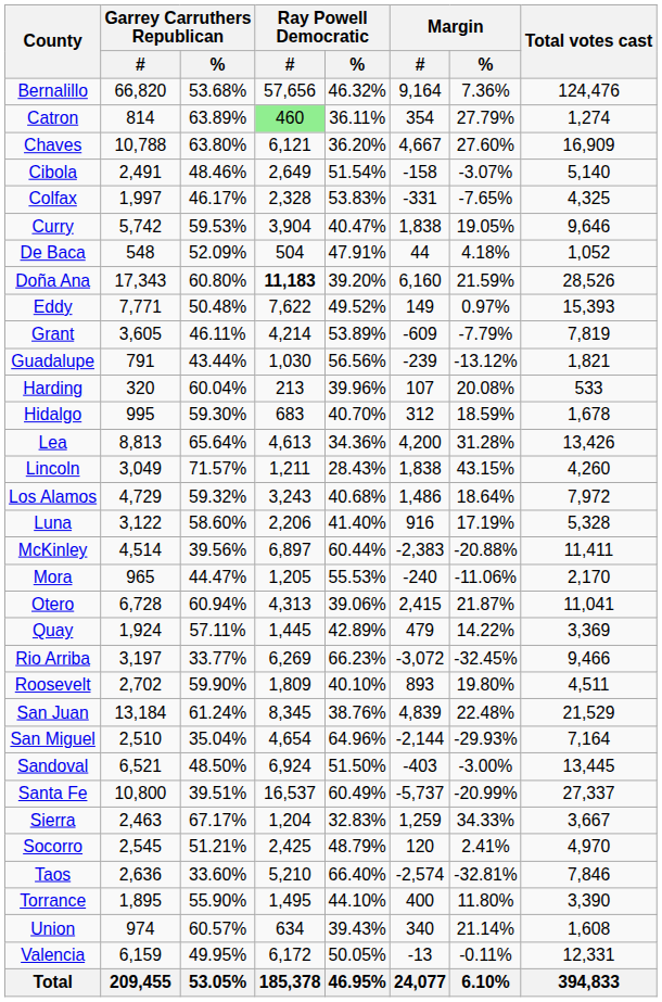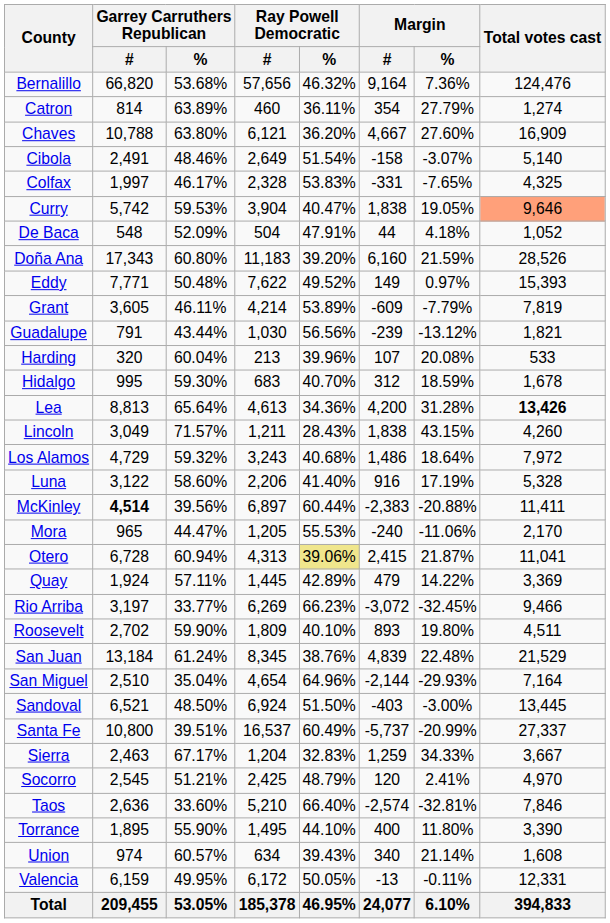Catron | Ray Powell Democratic / #: lightgreen background -> no background
Curry | Total votes cast: no background -> lightsalmon background
Doña Ana | Ray Powell Democratic / #: bold -> normal
Lea | Total votes cast: normal -> bold
McKinley | Garrey Carruthers Republican / #: normal -> bold
Otero | Ray Powell Democratic / %: no background -> khaki background
